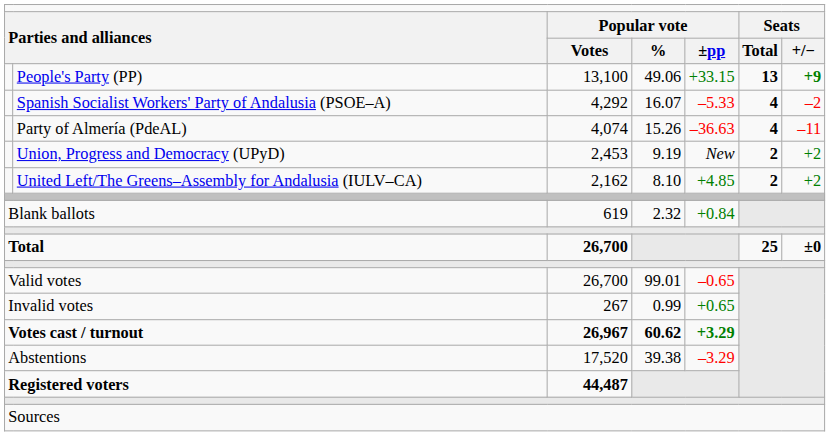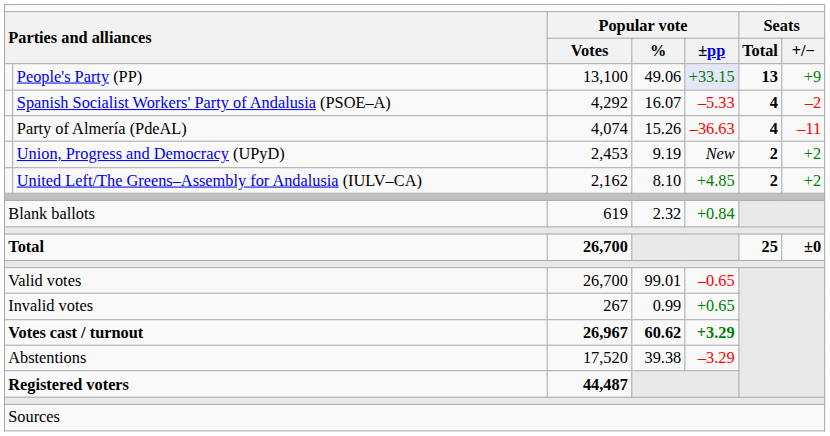People's Party (PP) | column 5: no background -> lavender background
People's Party (PP) | column 7: bold -> normal
